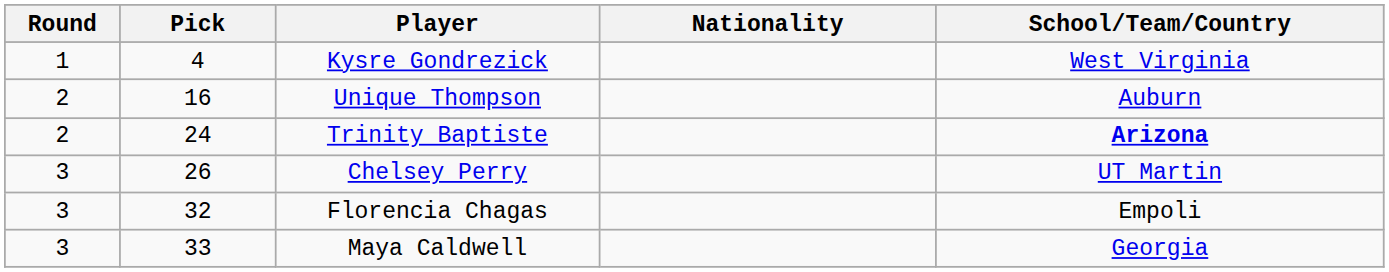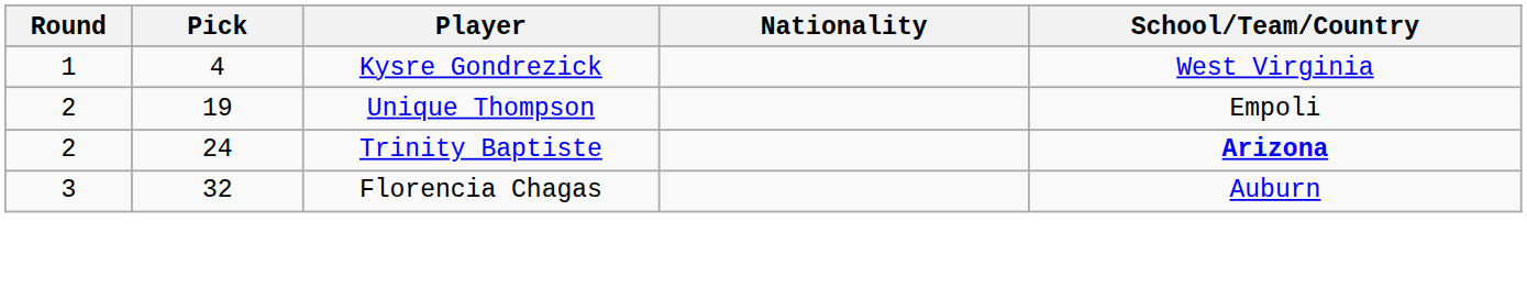Unique Thompson | Pick: 16 -> 19
Unique Thompson | School/Team/Country: Auburn -> Empoli
- row: 3 | 26 | Chelsey Perry | UT Martin
Florencia Chagas | School/Team/Country: Empoli -> Auburn
- row: 3 | 33 | Maya Caldwell | Georgia
